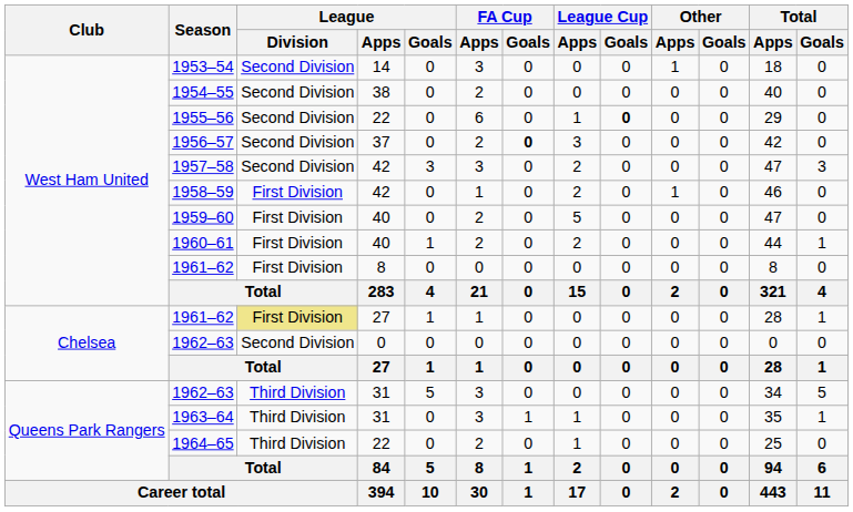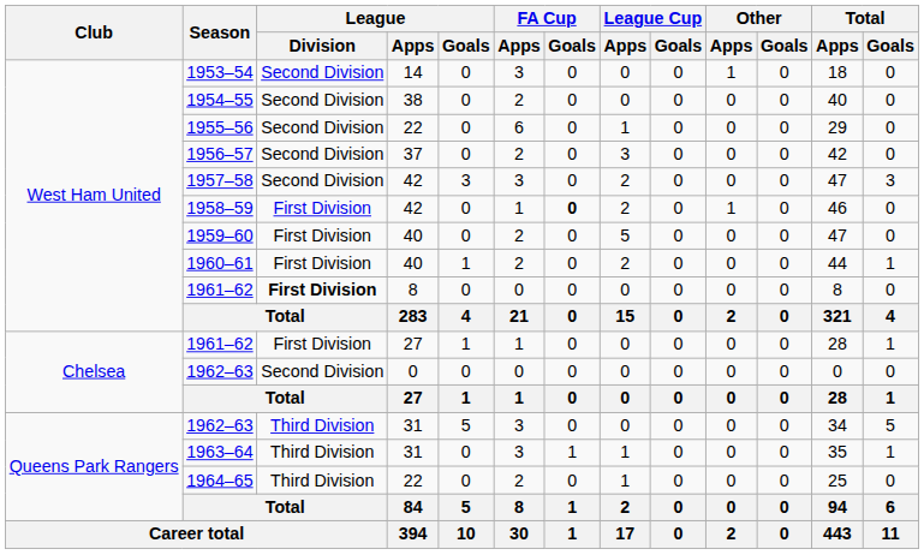1955–56 | League Cup / Goals: bold -> normal
1956–57 | FA Cup / Goals: bold -> normal
1958–59 | FA Cup / Goals: normal -> bold
1961–62 / 8 | League / Division: normal -> bold
1961–62 / 27 | League / Division: khaki background -> no background
